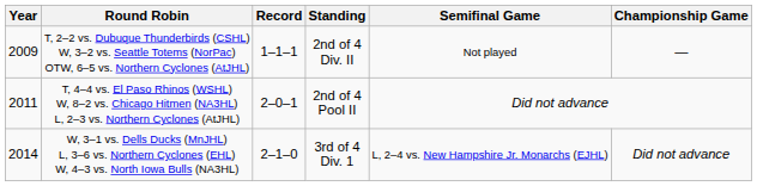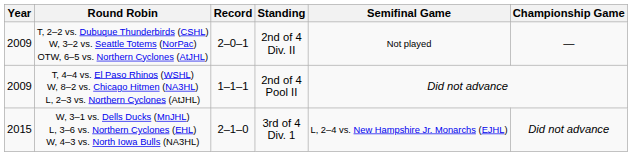row 2 | Record: 1–1–1 -> 2–0–1
row 3 | Year: 2011 -> 2009
row 3 | Record: 2–0–1 -> 1–1–1
row 4 | Year: 2014 -> 2015
